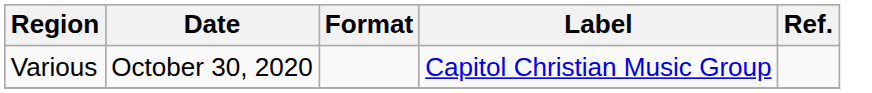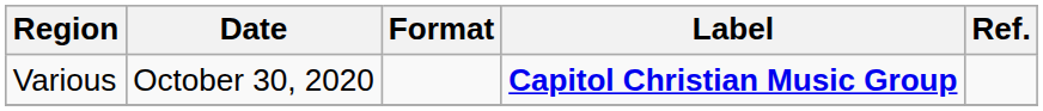Various | Label: normal -> bold
